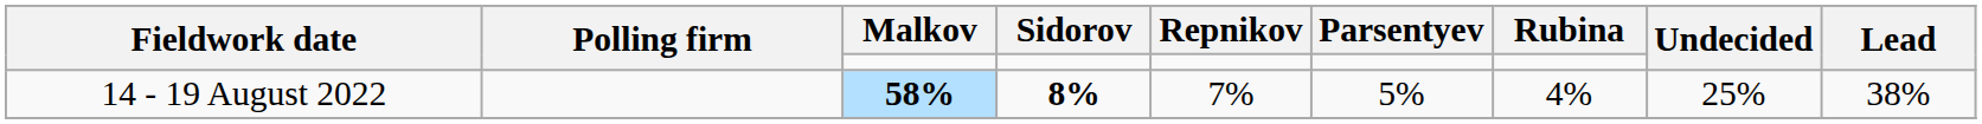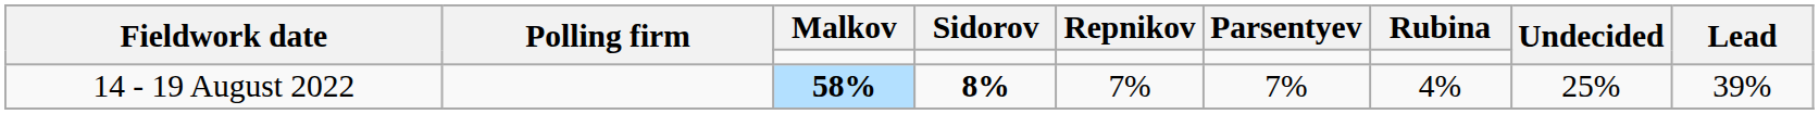14 - 19 August 2022 | Parsentyev: 5% -> 7%
14 - 19 August 2022 | Lead: 38% -> 39%
